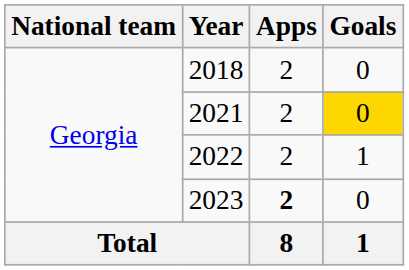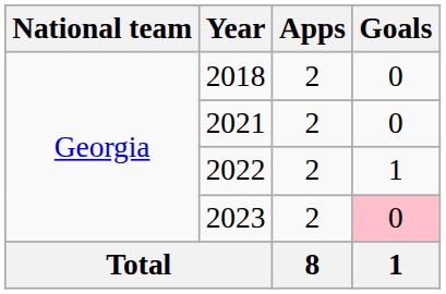2021 | Goals: gold background -> no background
2023 | Apps: bold -> normal
2023 | Goals: no background -> pink background
